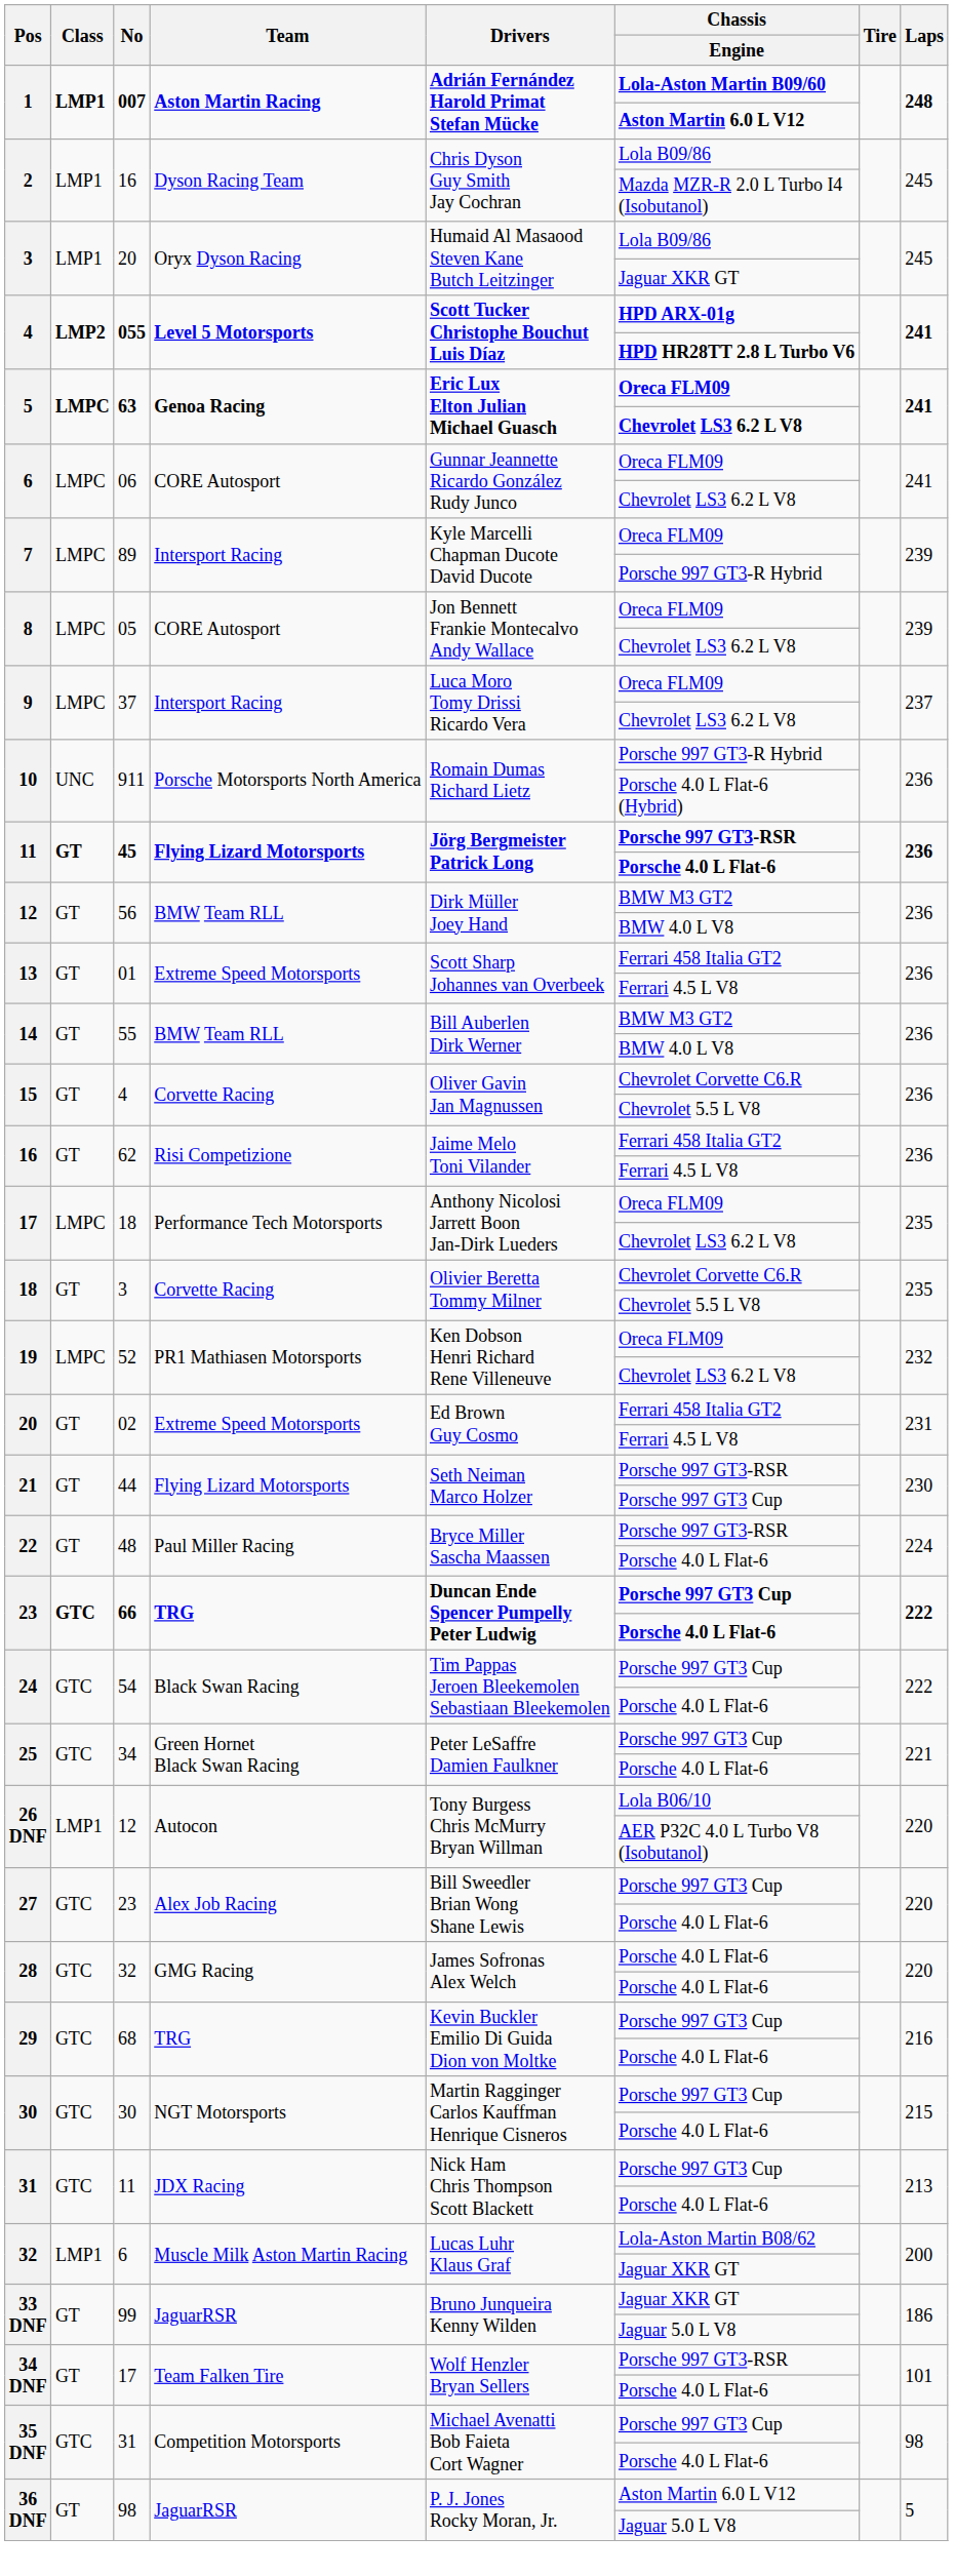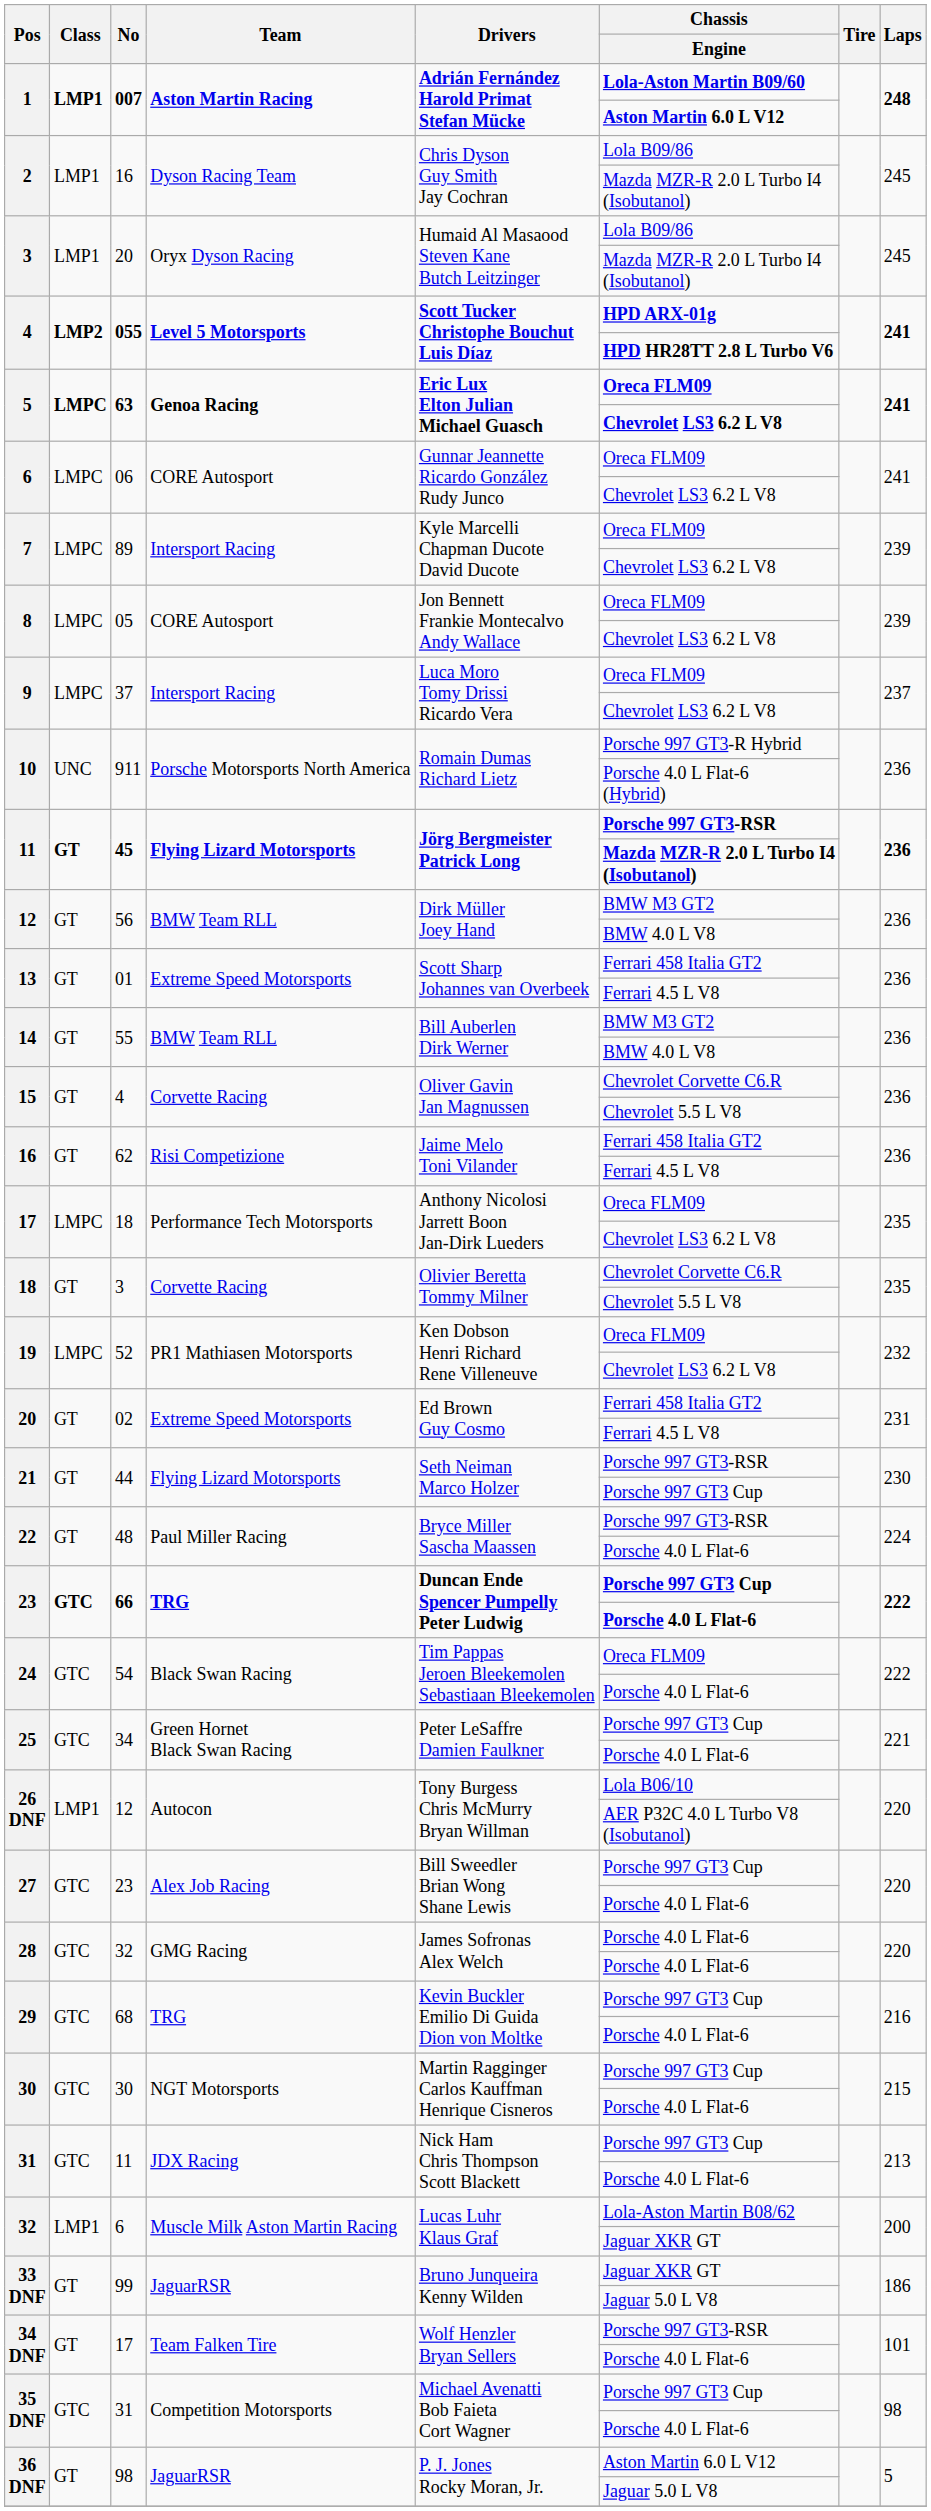row 8 | Chassis / Engine: Jaguar XKR GT -> Mazda MZR-R 2.0 L Turbo I4 (Isobutanol)
row 16 | Chassis / Engine: Porsche 997 GT3-R Hybrid -> Chevrolet LS3 6.2 L V8
row 24 | Chassis / Engine: Porsche 4.0 L Flat-6 -> Mazda MZR-R 2.0 L Turbo I4 (Isobutanol)
row 49 | Chassis / Engine: Porsche 997 GT3 Cup -> Oreca FLM09
